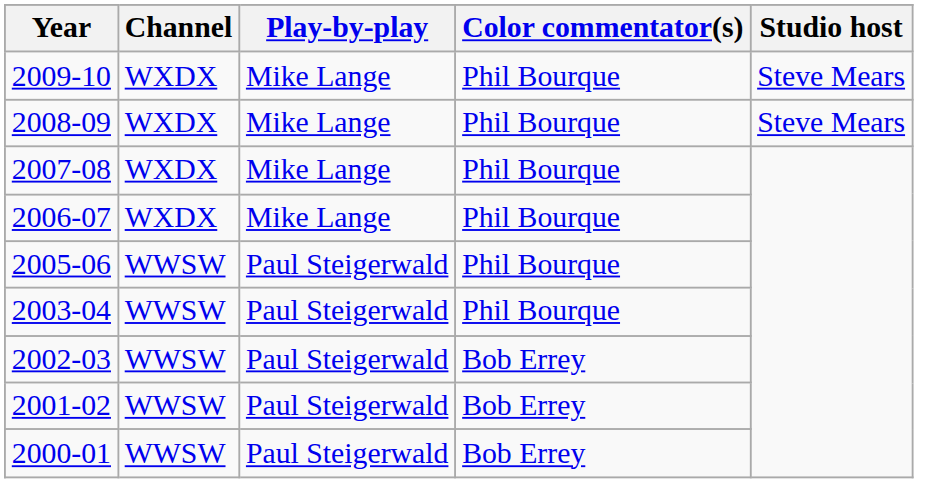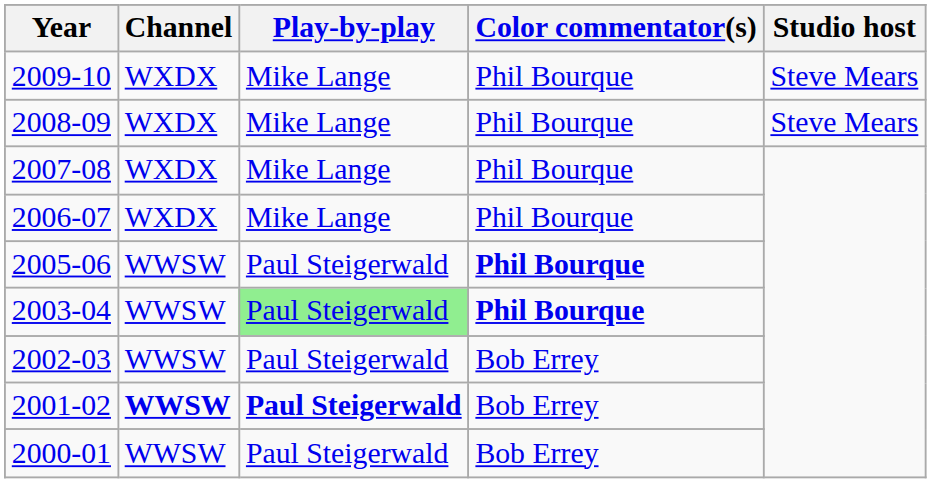2005-06 | Color commentator(s): normal -> bold
2003-04 | Play-by-play: no background -> lightgreen background
2003-04 | Color commentator(s): normal -> bold
2001-02 | Channel: normal -> bold
2001-02 | Play-by-play: normal -> bold
